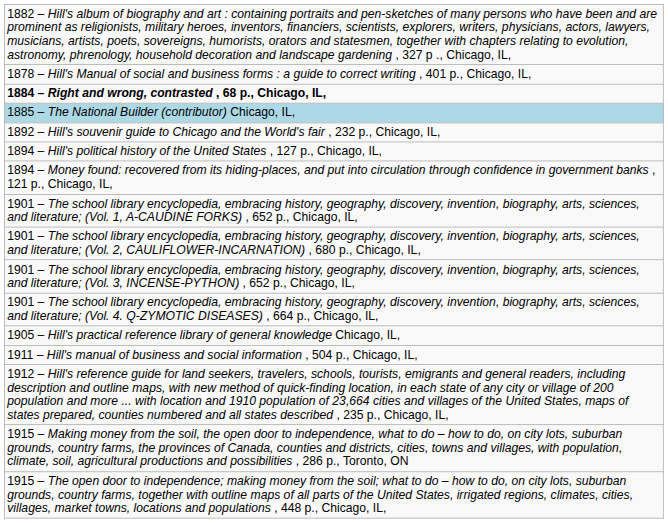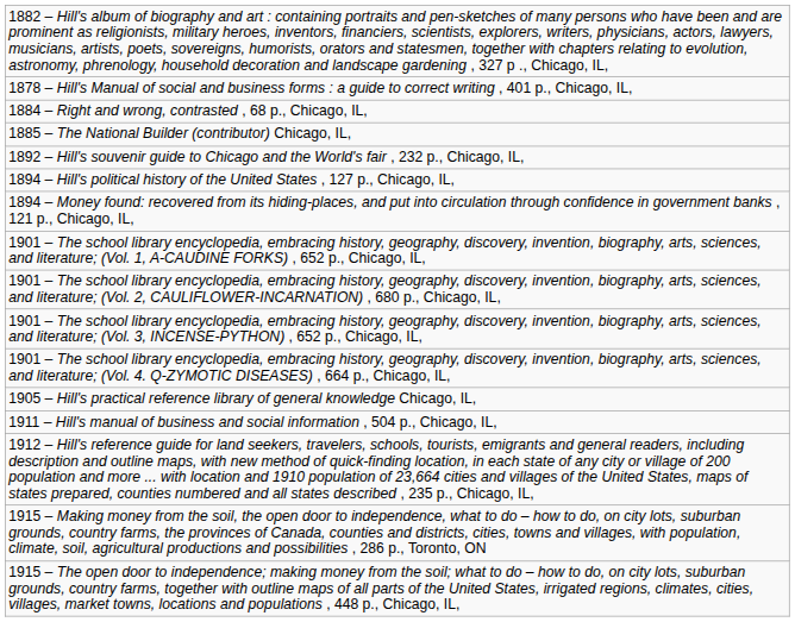row 3 | column 1: bold -> normal
row 4 | column 1: lightblue background -> no background
